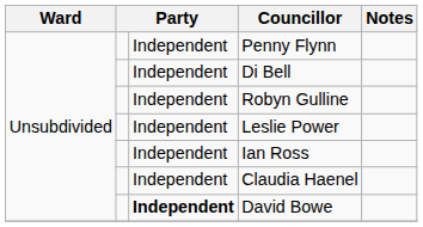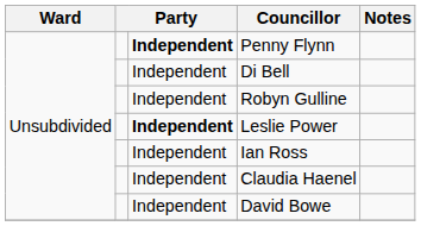Penny Flynn | column 3: normal -> bold
Leslie Power | column 3: normal -> bold
David Bowe | column 3: bold -> normal
